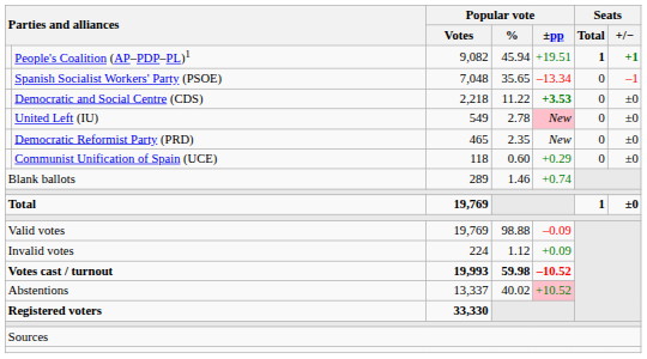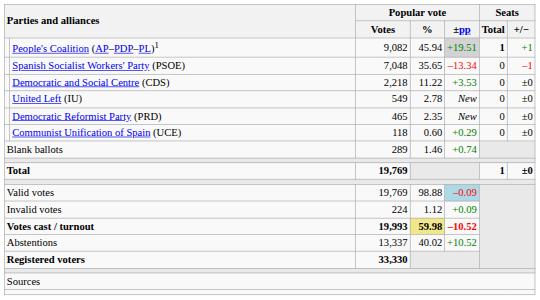People's Coalition (AP–PDP–PL)1 | Popular vote / ±pp: no background -> lightgrey background
People's Coalition (AP–PDP–PL)1 | Seats / +/−: bold -> normal
Democratic and Social Centre (CDS) | Popular vote / ±pp: bold -> normal
United Left (IU) | Popular vote / ±pp: pink background -> no background
Valid votes | Popular vote / ±pp: no background -> lightblue background
Votes cast / turnout | Popular vote / %: no background -> khaki background
Abstentions | Popular vote / ±pp: pink background -> no background
